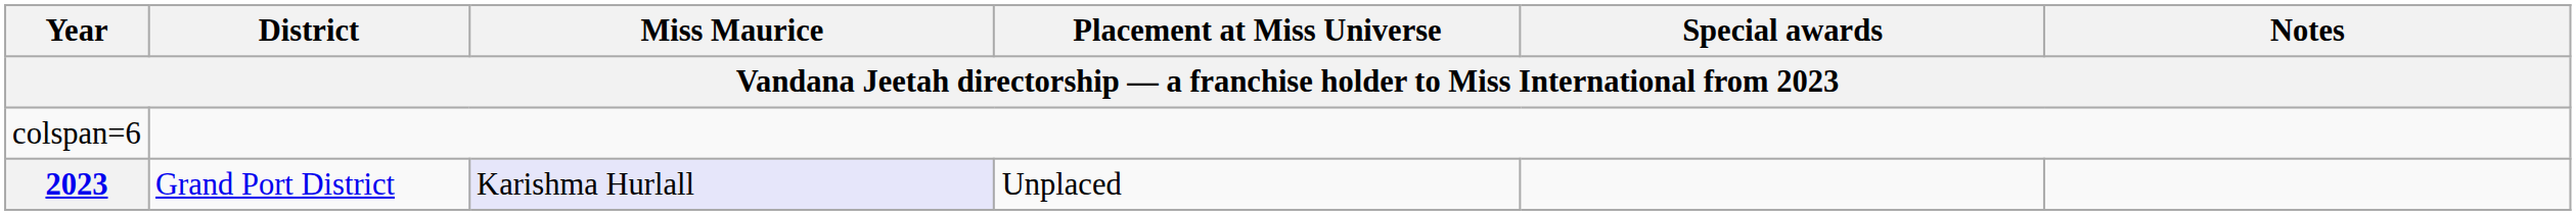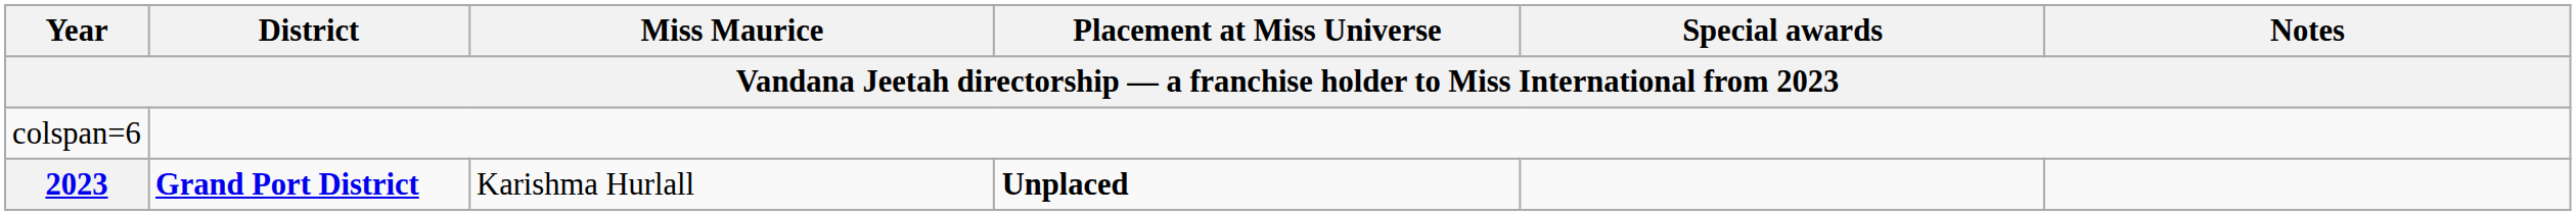2023 | District: normal -> bold
2023 | Miss Maurice: lavender background -> no background
2023 | Placement at Miss Universe: normal -> bold
